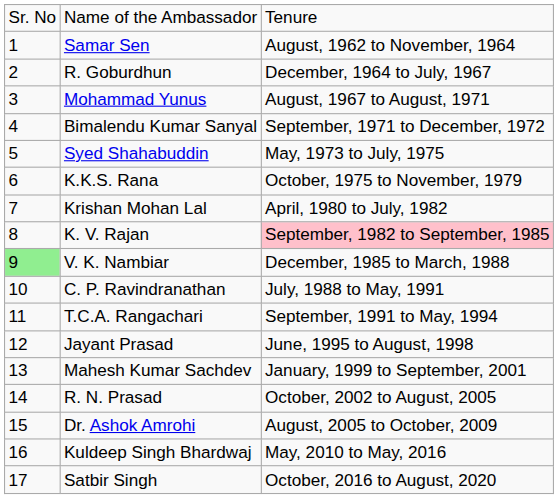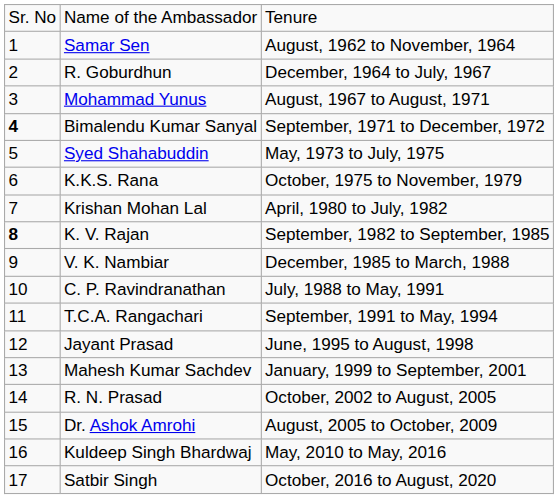Bimalendu Kumar Sanyal | column 1: normal -> bold
K. V. Rajan | column 1: normal -> bold
K. V. Rajan | column 3: pink background -> no background
V. K. Nambiar | column 1: lightgreen background -> no background
